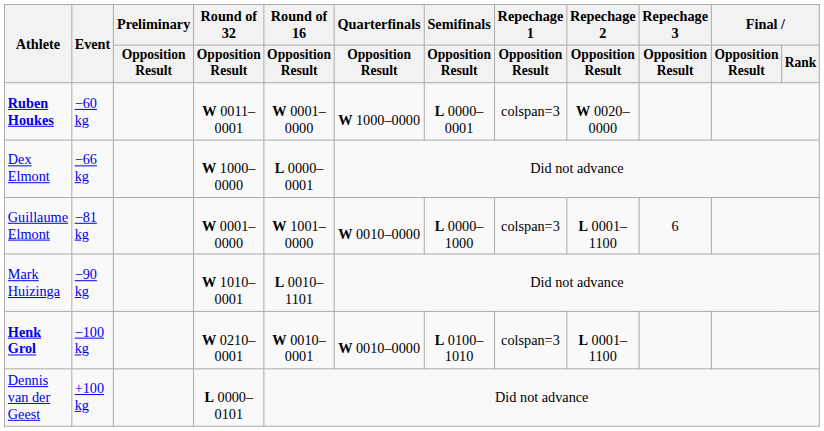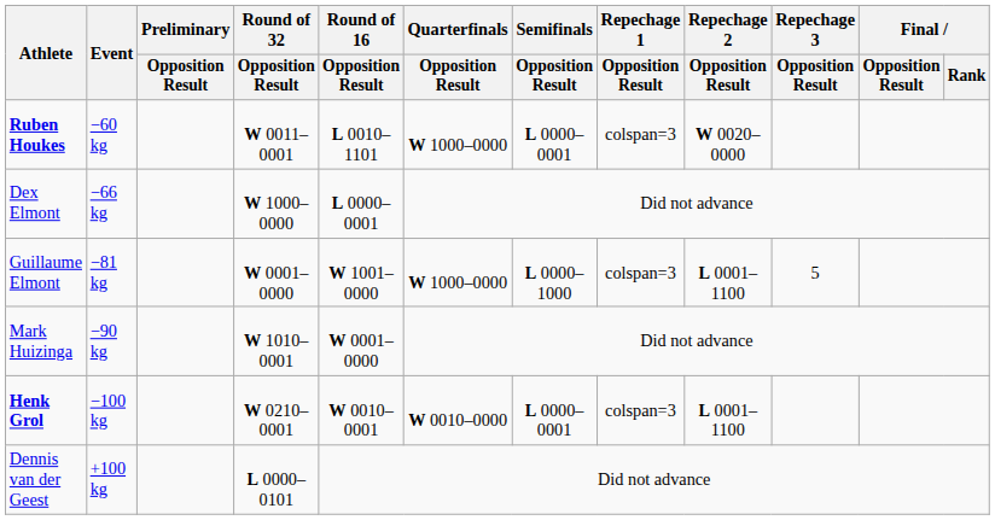Ruben Houkes | Round of 16 / Opposition Result: W 0001–0000 -> L 0010–1101
Guillaume Elmont | Quarterfinals / Opposition Result: W 0010–0000 -> W 1000–0000
Guillaume Elmont | Repechage 3 / Opposition Result: 6 -> 5
Mark Huizinga | Round of 16 / Opposition Result: L 0010–1101 -> W 0001–0000
Henk Grol | Semifinals / Opposition Result: L 0100–1010 -> L 0000–0001
